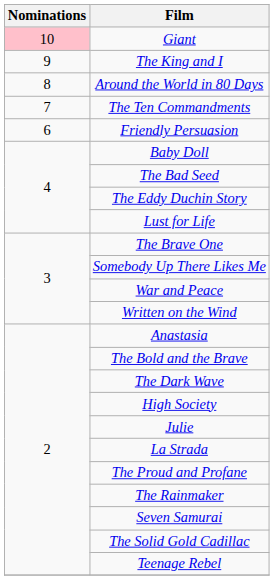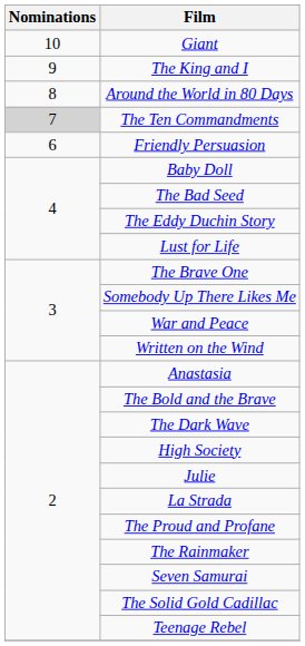Giant | Nominations: pink background -> no background
The Ten Commandments | Nominations: no background -> lightgrey background
